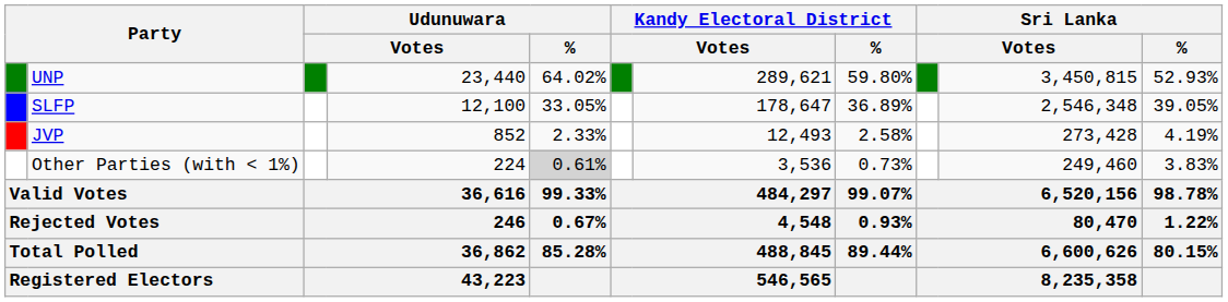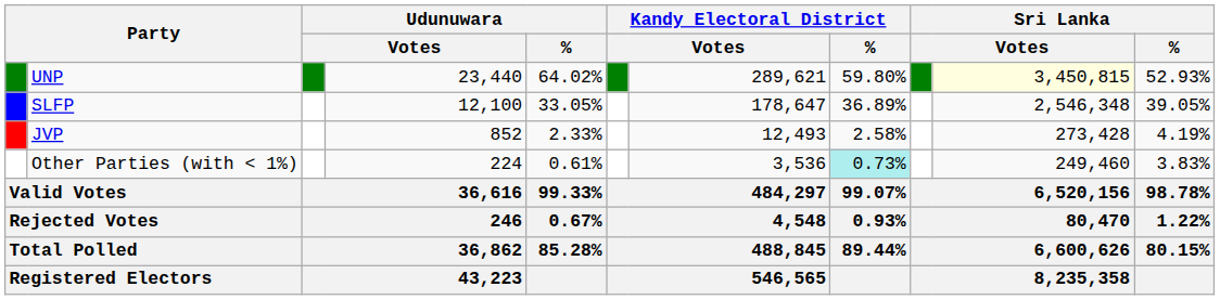UNP | column 10: no background -> lightyellow background
Other Parties (with < 1%) | Udunuwara / %: lightgrey background -> no background
Other Parties (with < 1%) | Kandy Electoral District / %: no background -> paleturquoise background
